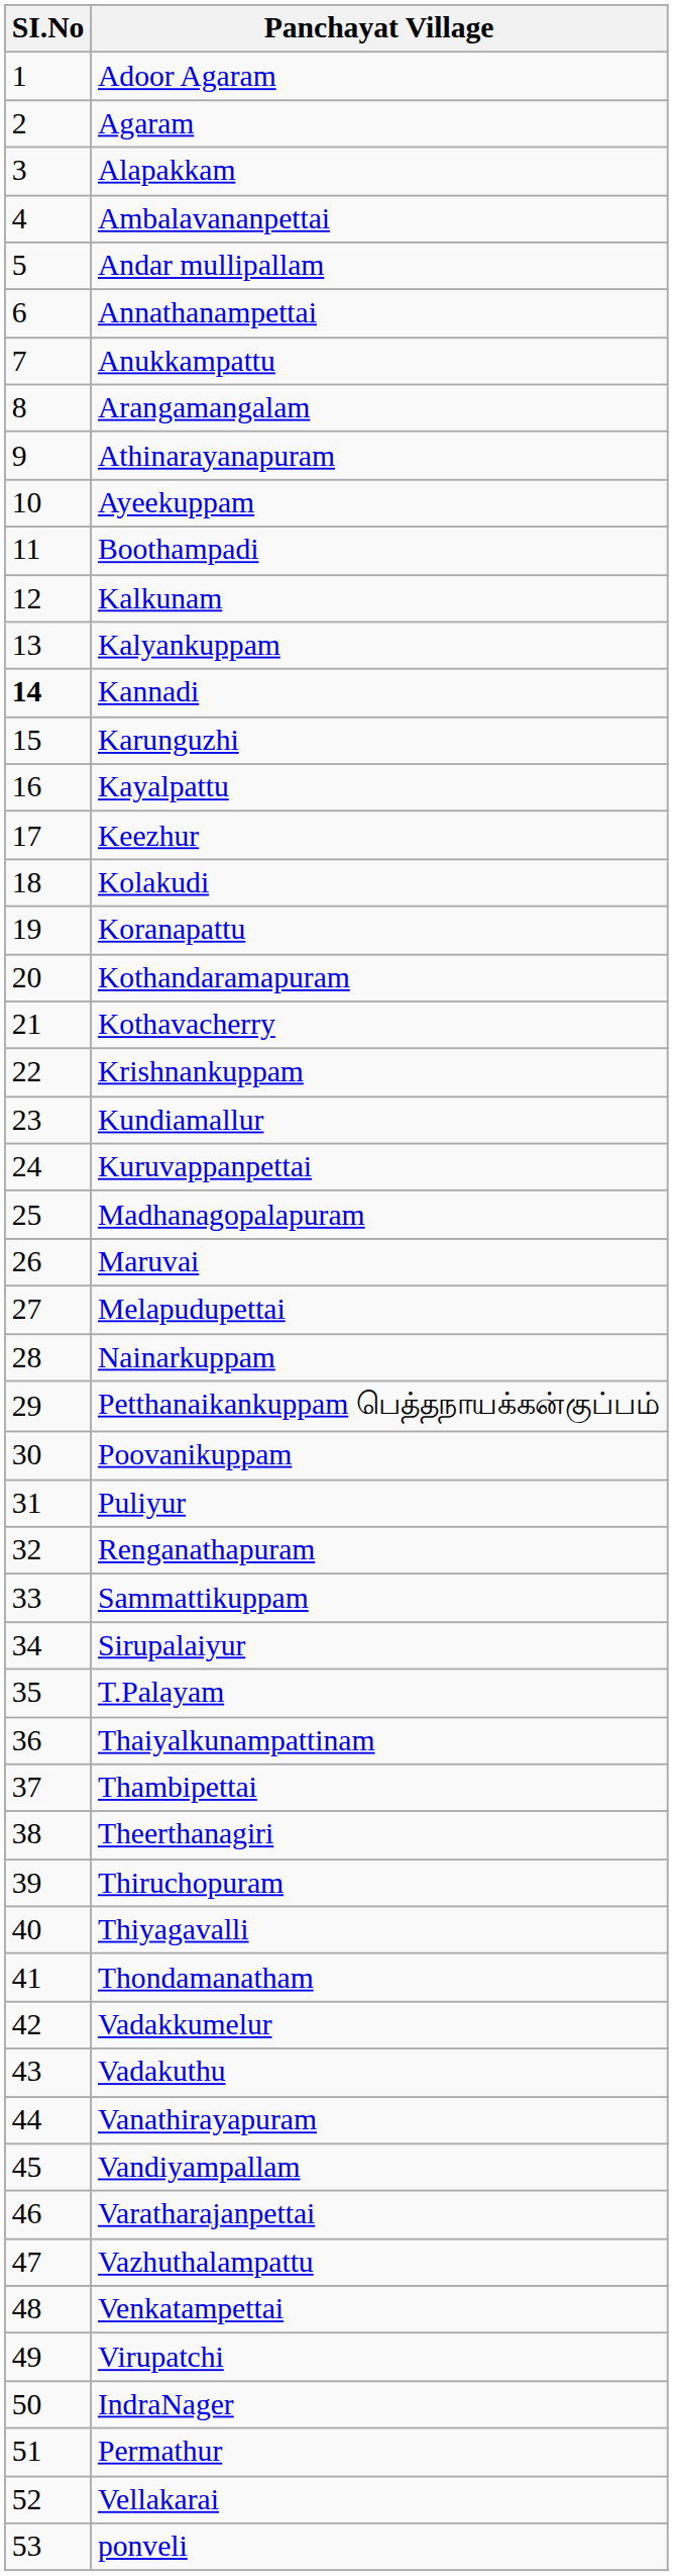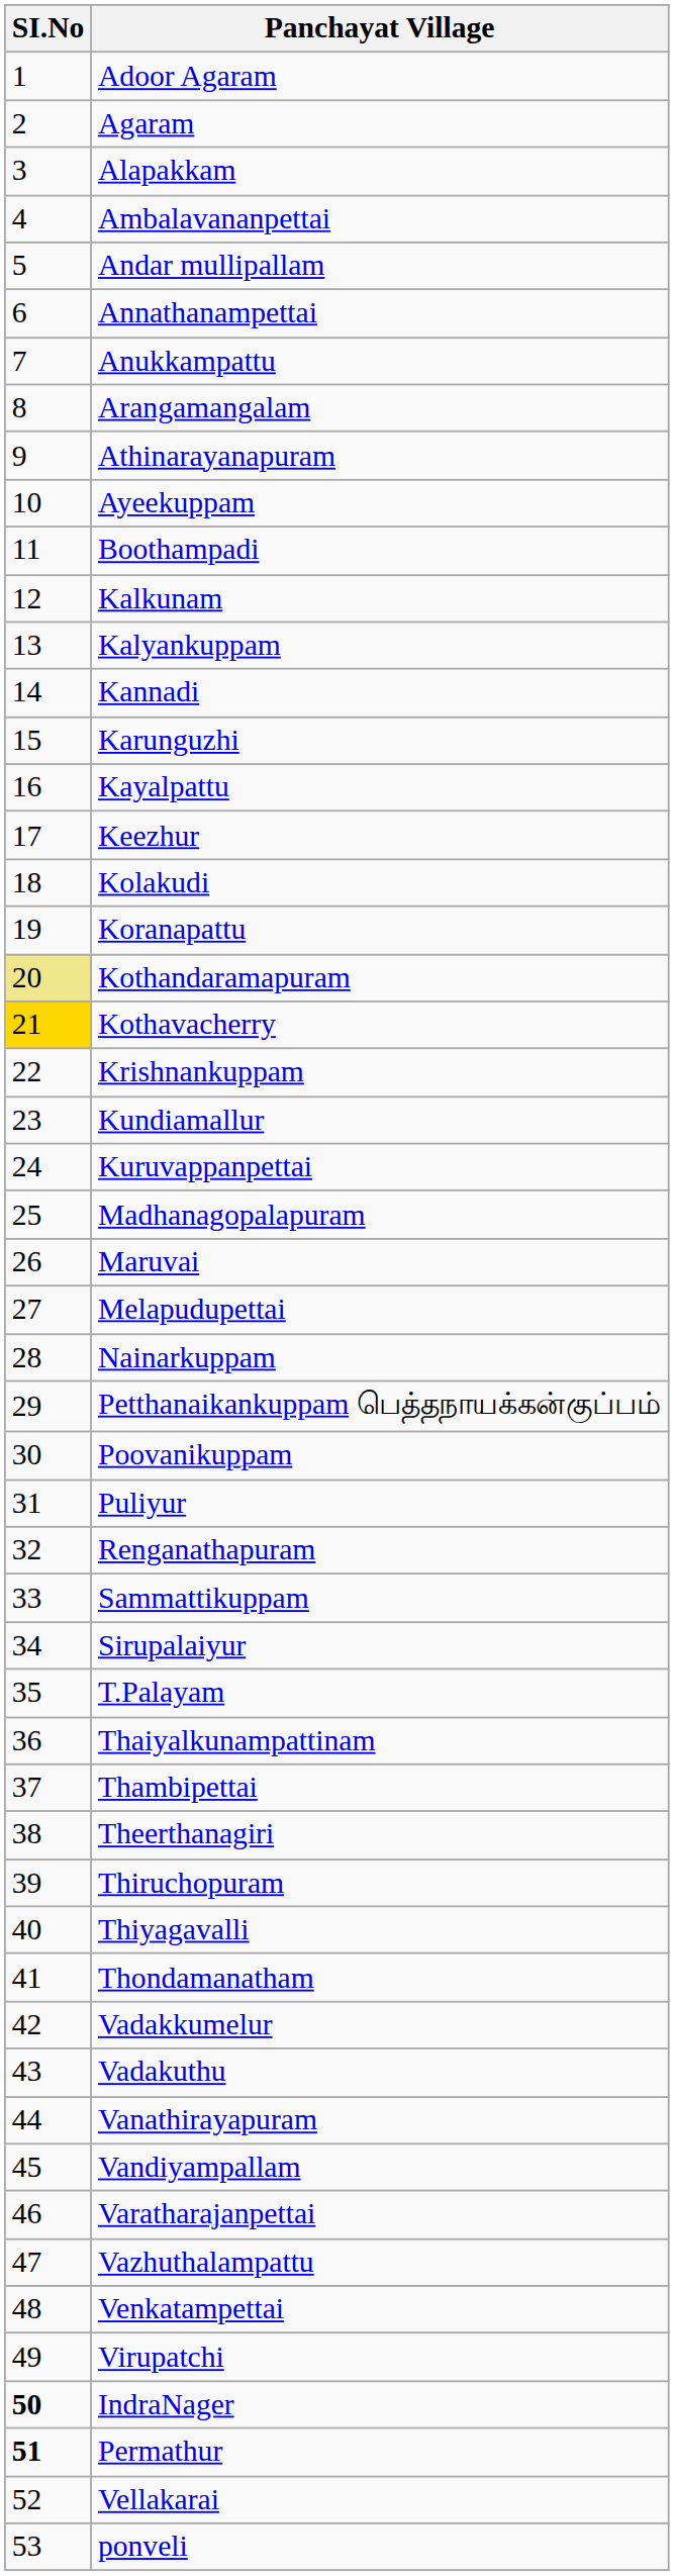Kannadi | SI.No: bold -> normal
Kothandaramapuram | SI.No: no background -> khaki background
Kothavacherry | SI.No: no background -> gold background
IndraNager | SI.No: normal -> bold
Permathur | SI.No: normal -> bold
